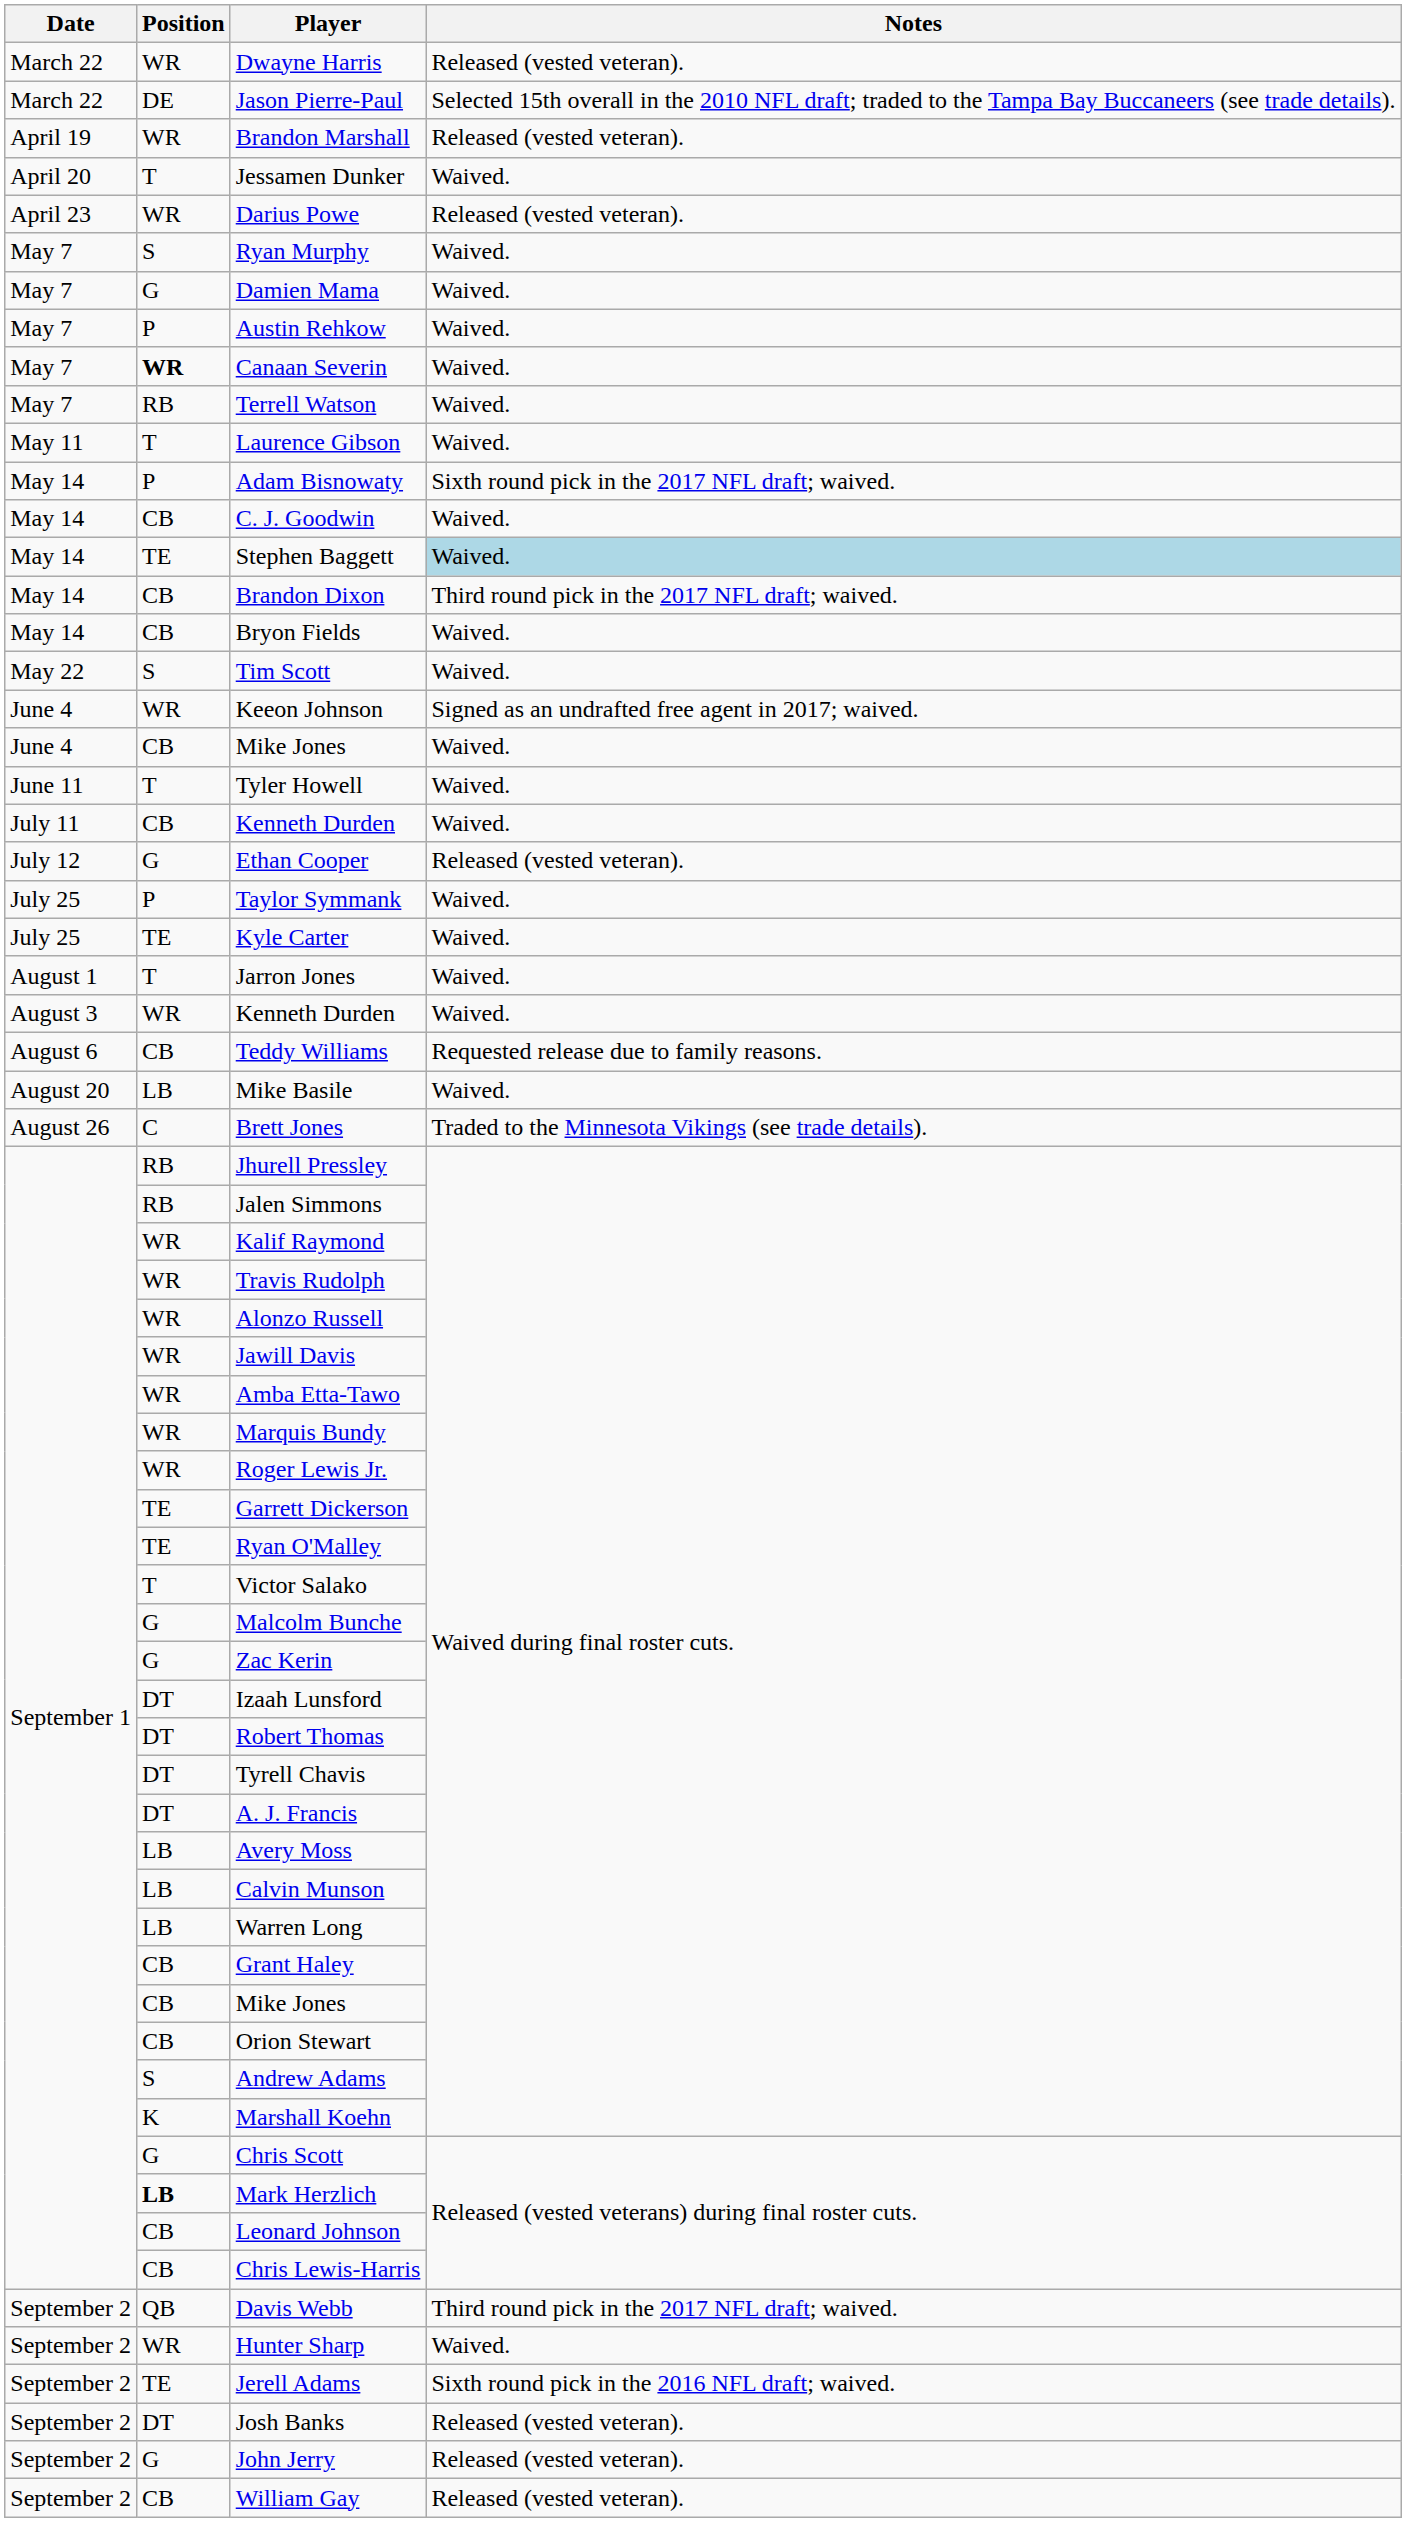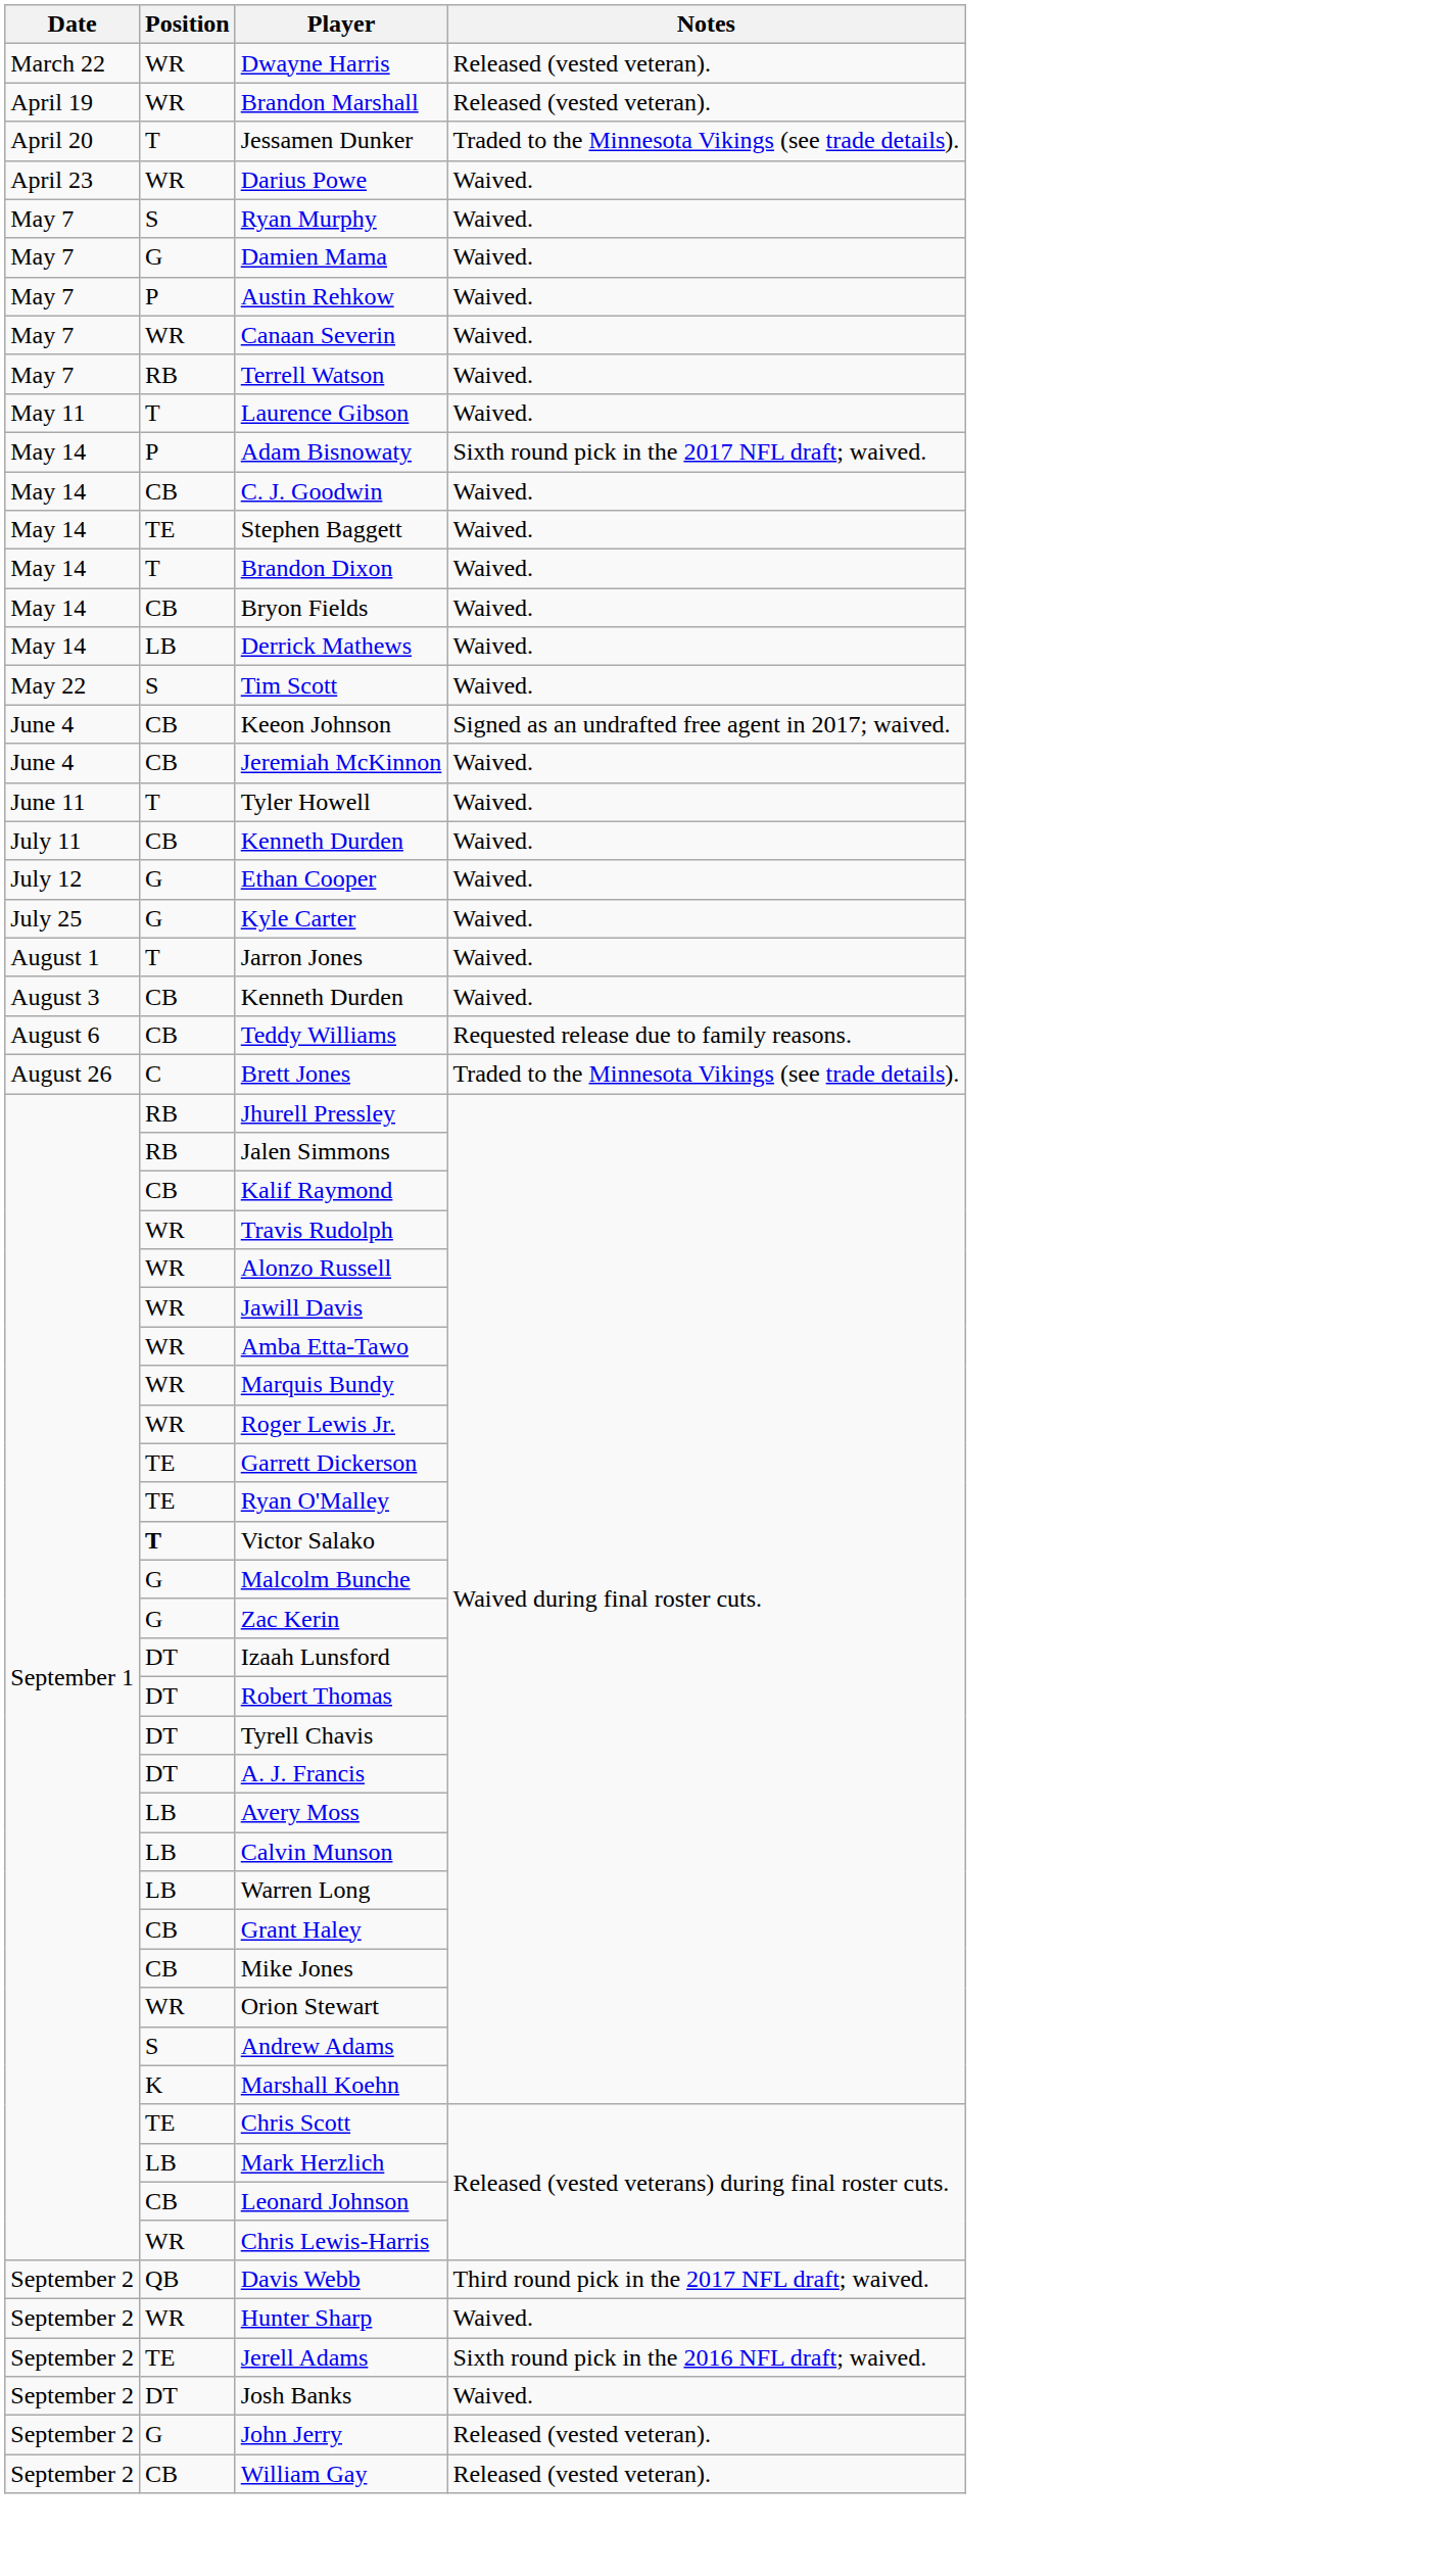- row: March 22 | DE | Jason Pierre-Paul | Selected 15th overall in the 2010 NFL draft; traded to the Tampa Bay Buccaneers (see trade details).
Jessamen Dunker | Notes: Waived. -> Traded to the Minnesota Vikings (see trade details).
Darius Powe | Notes: Released (vested veteran). -> Waived.
Canaan Severin | Position: bold -> normal
Stephen Baggett | Notes: lightblue background -> no background
Brandon Dixon | Position: CB -> T
Brandon Dixon | Notes: Third round pick in the 2017 NFL draft; waived. -> Waived.
+ row: May 14 | LB | Derrick Mathews | Waived.
Keeon Johnson | Position: WR -> CB
- row: June 4 | CB | Mike Jones | Waived.
+ row: June 4 | CB | Jeremiah McKinnon | Waived.
Ethan Cooper | Notes: Released (vested veteran). -> Waived.
- row: July 25 | P | Taylor Symmank | Waived.
Kyle Carter | Position: TE -> G
August 3 / Kenneth Durden | Position: WR -> CB
- row: August 20 | LB | Mike Basile | Waived.
Kalif Raymond | Position: WR -> CB
Victor Salako | Position: normal -> bold
Orion Stewart | Position: CB -> WR
Chris Scott | Position: G -> TE
Mark Herzlich | Position: bold -> normal
Chris Lewis-Harris | Position: CB -> WR
Josh Banks | Notes: Released (vested veteran). -> Waived.
